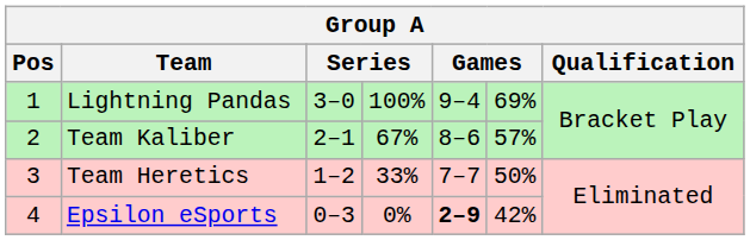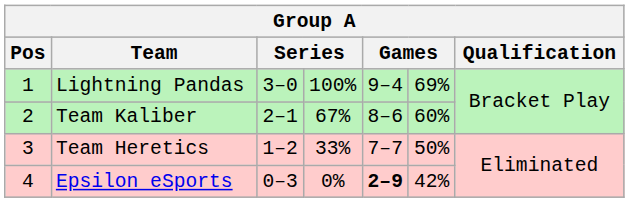Team Kaliber | column 6: 57% -> 60%
